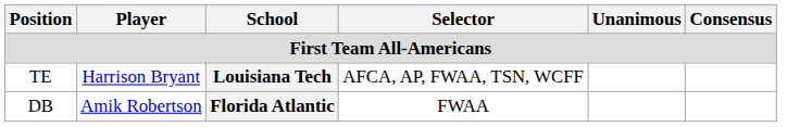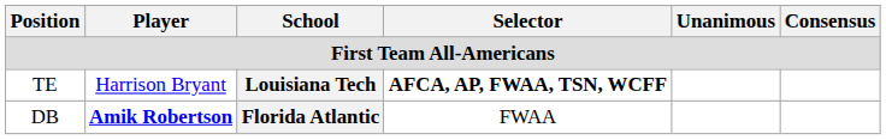TE | Selector: normal -> bold
DB | Player: normal -> bold
